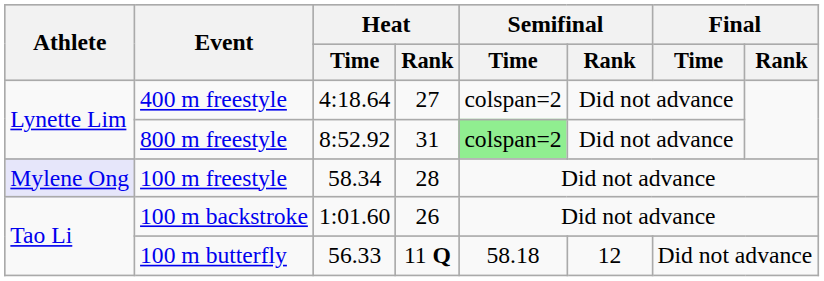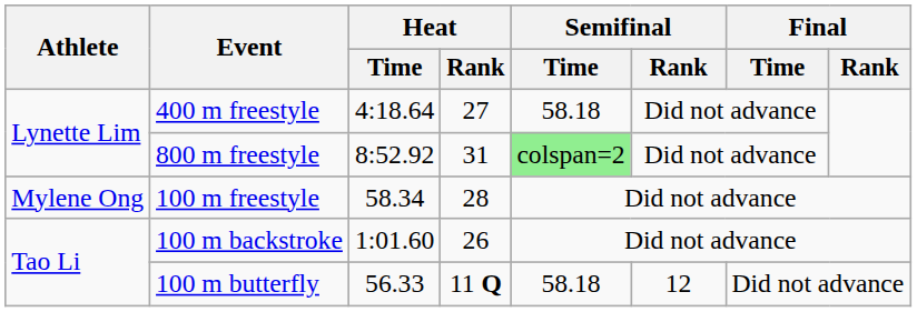400 m freestyle | Semifinal / Time: colspan=2 -> 58.18
100 m freestyle | Athlete: lavender background -> no background
